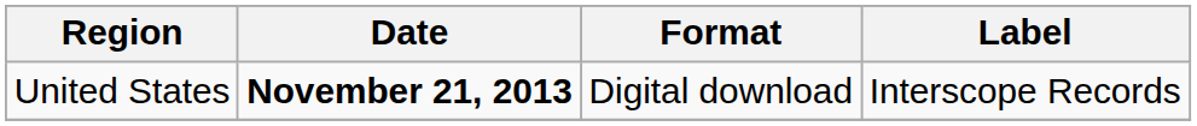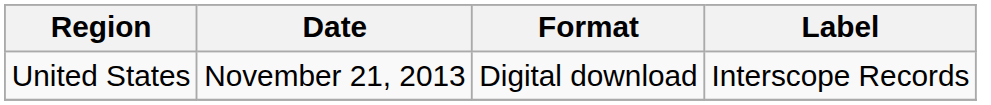United States | Date: bold -> normal
